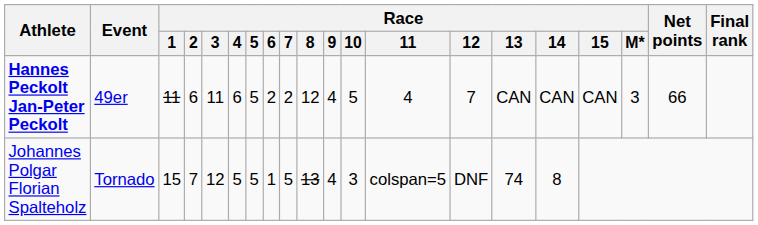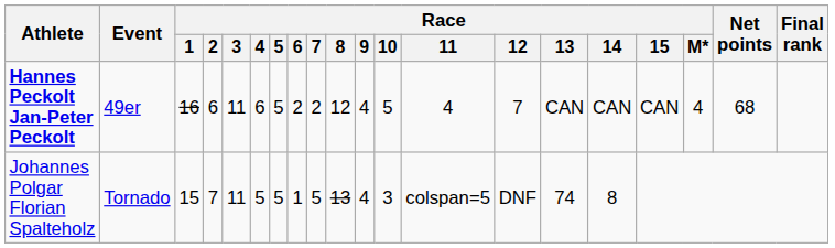Hannes Peckolt Jan-Peter Peckolt | Race / 1: 11 -> 16
Hannes Peckolt Jan-Peter Peckolt | Race / M*: 3 -> 4
Hannes Peckolt Jan-Peter Peckolt | Net points: 66 -> 68
Johannes Polgar Florian Spalteholz | Race / 3: 12 -> 11
